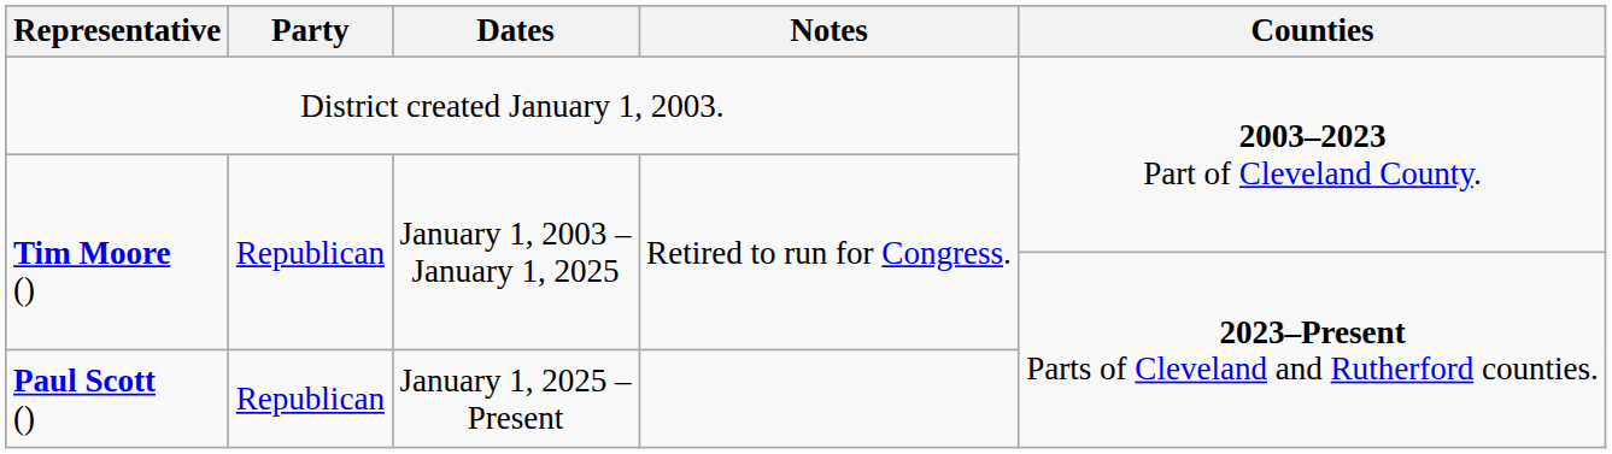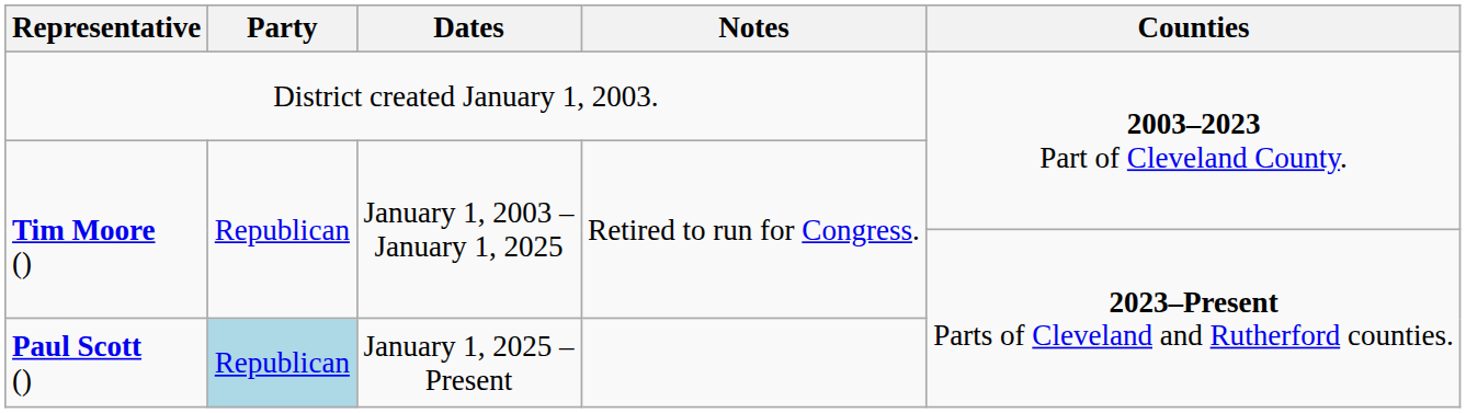Paul Scott () | Party: no background -> lightblue background
